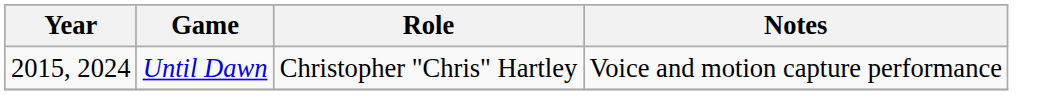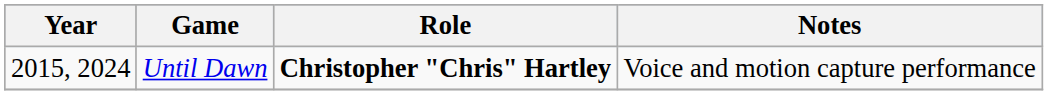Until Dawn | Role: normal -> bold
